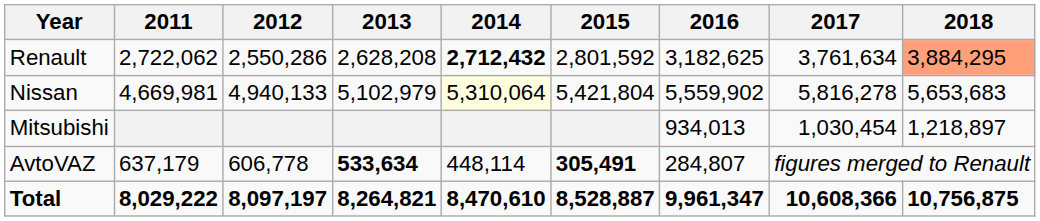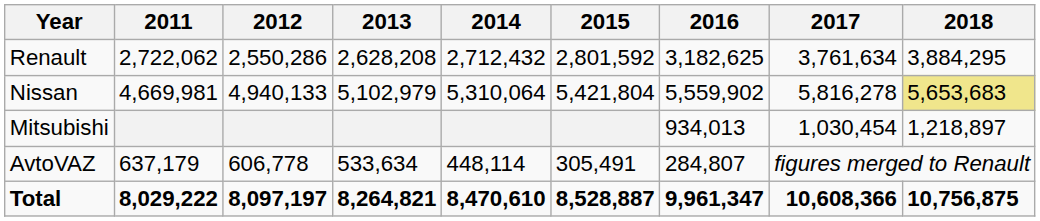Renault | 2014: bold -> normal
Renault | 2018: lightsalmon background -> no background
Nissan | 2014: lightyellow background -> no background
Nissan | 2018: no background -> khaki background
AvtoVAZ | 2013: bold -> normal
AvtoVAZ | 2015: bold -> normal
